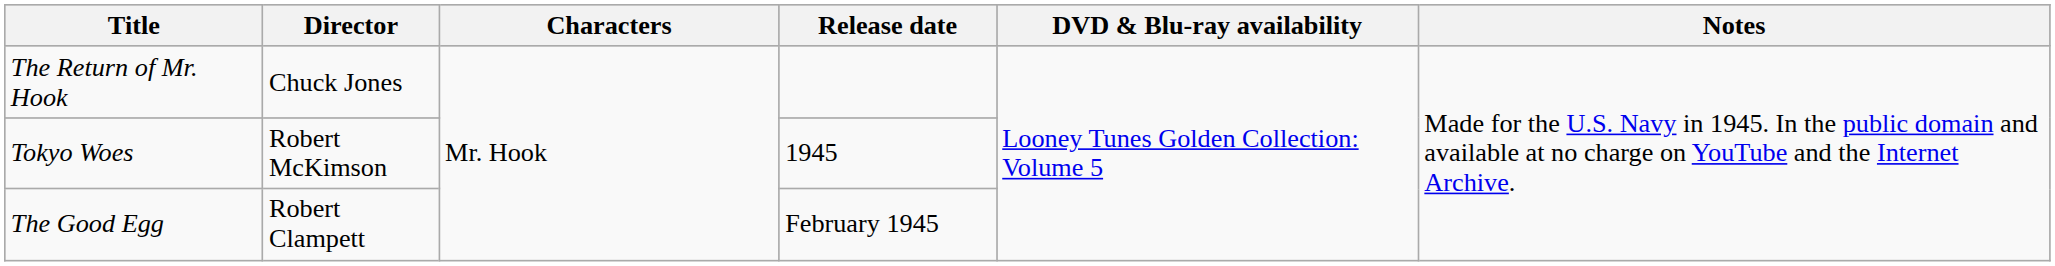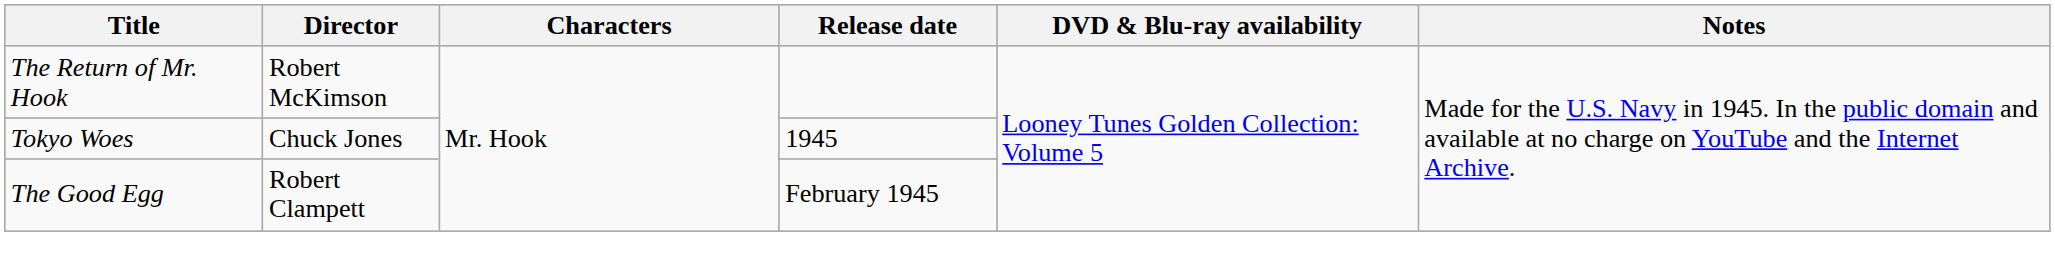The Return of Mr. Hook | Director: Chuck Jones -> Robert McKimson
Tokyo Woes | Director: Robert McKimson -> Chuck Jones
